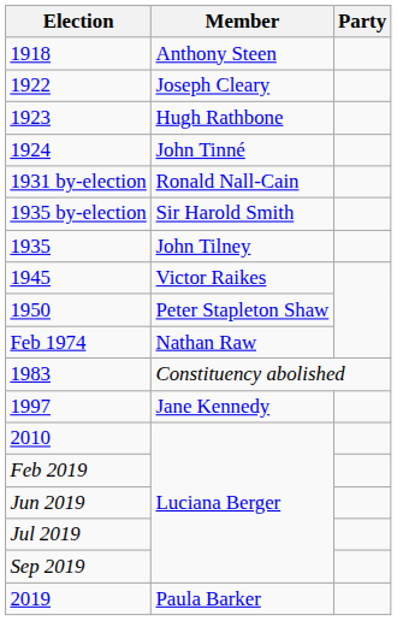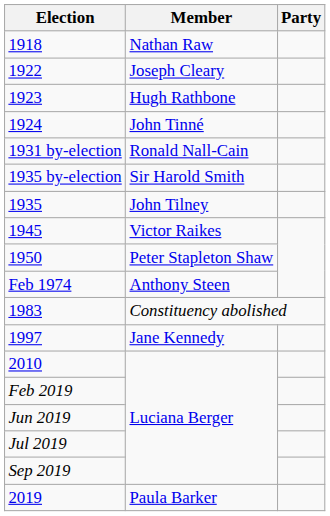1918 | Member: Anthony Steen -> Nathan Raw
Feb 1974 | Member: Nathan Raw -> Anthony Steen
